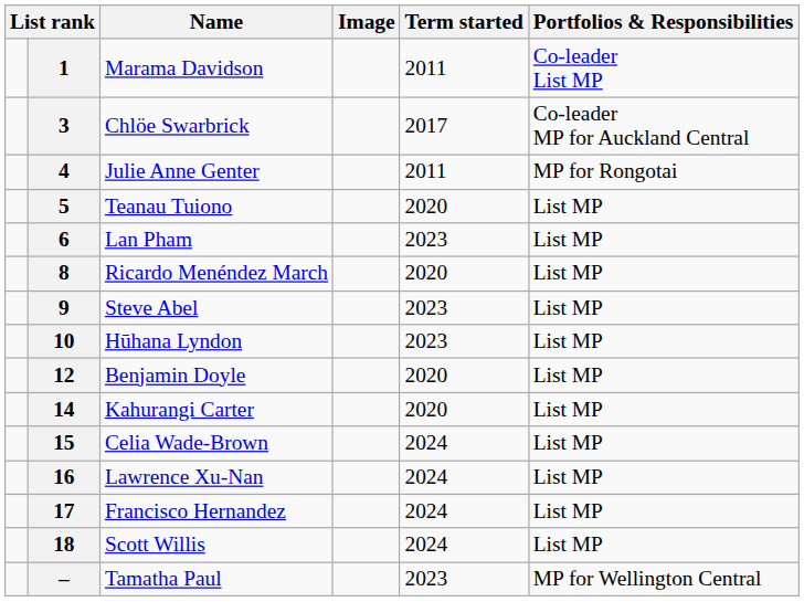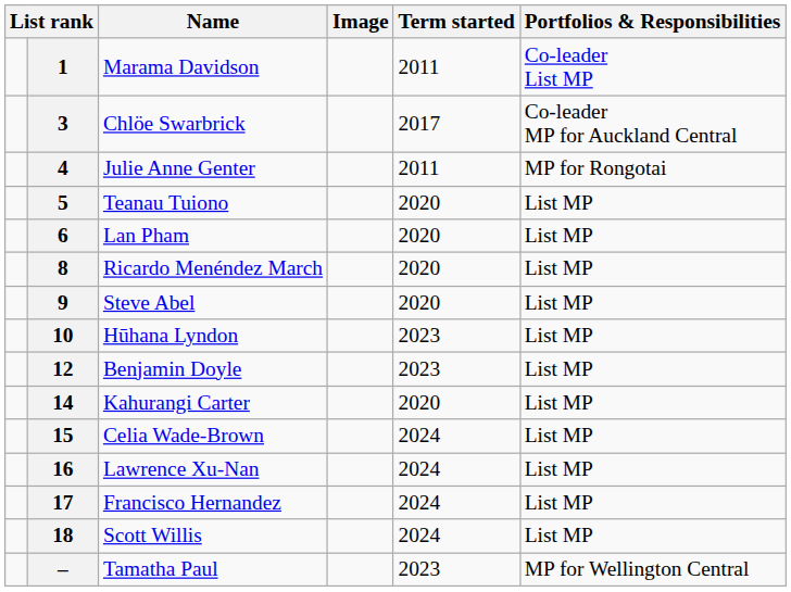6 | Term started: 2023 -> 2020
9 | Term started: 2023 -> 2020
12 | Term started: 2020 -> 2023
